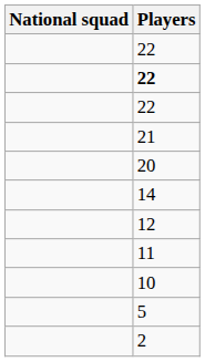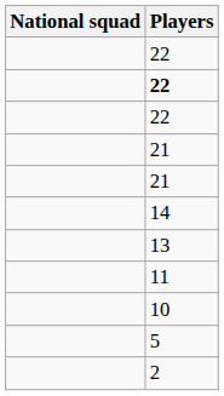row 6 | Players: 20 -> 21
row 8 | Players: 12 -> 13
